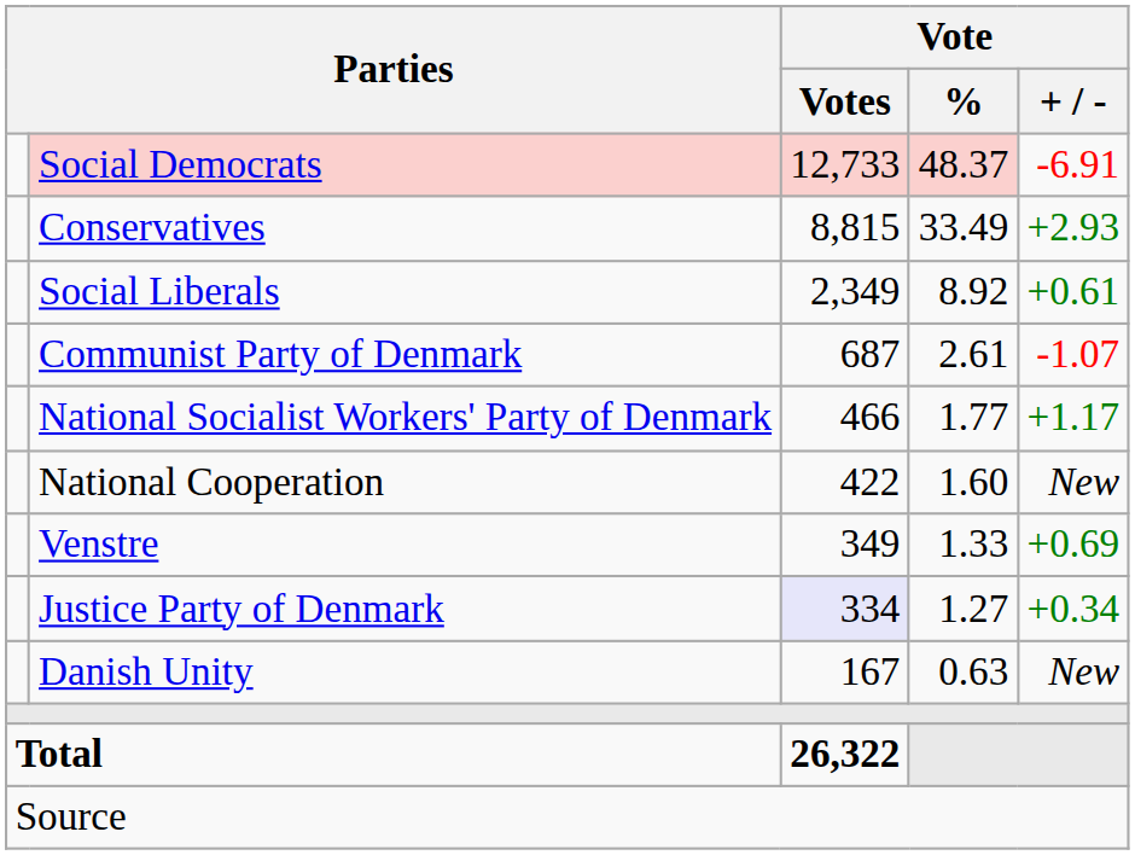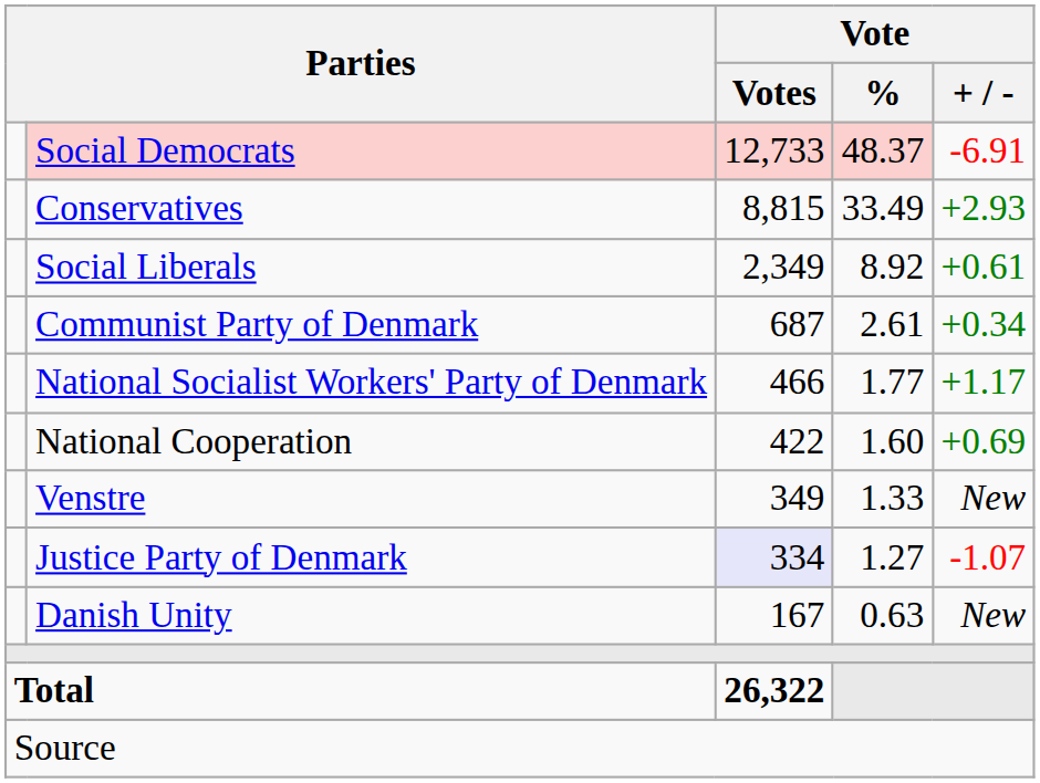Communist Party of Denmark | Vote / + / -: -1.07 -> +0.34
National Cooperation | Vote / + / -: New -> +0.69
Venstre | Vote / + / -: +0.69 -> New
Justice Party of Denmark | Vote / + / -: +0.34 -> -1.07
